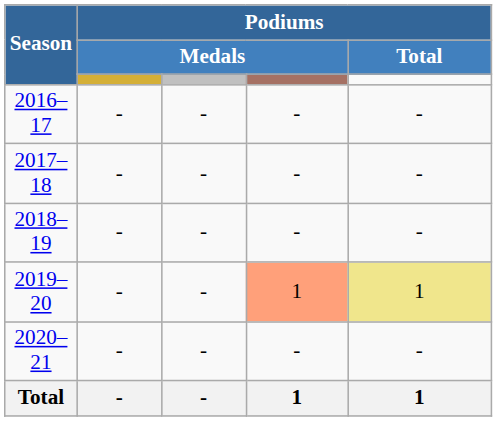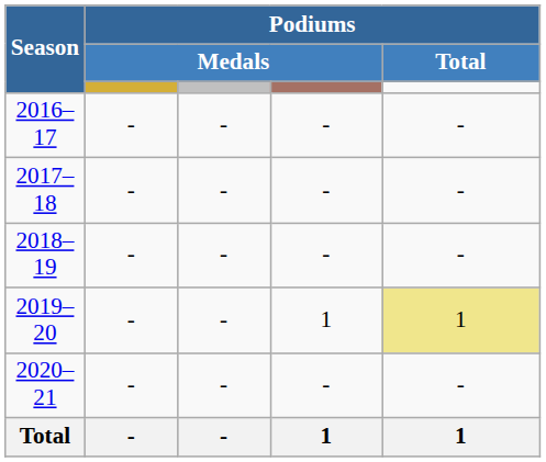2019–20 | column 4: lightsalmon background -> no background
